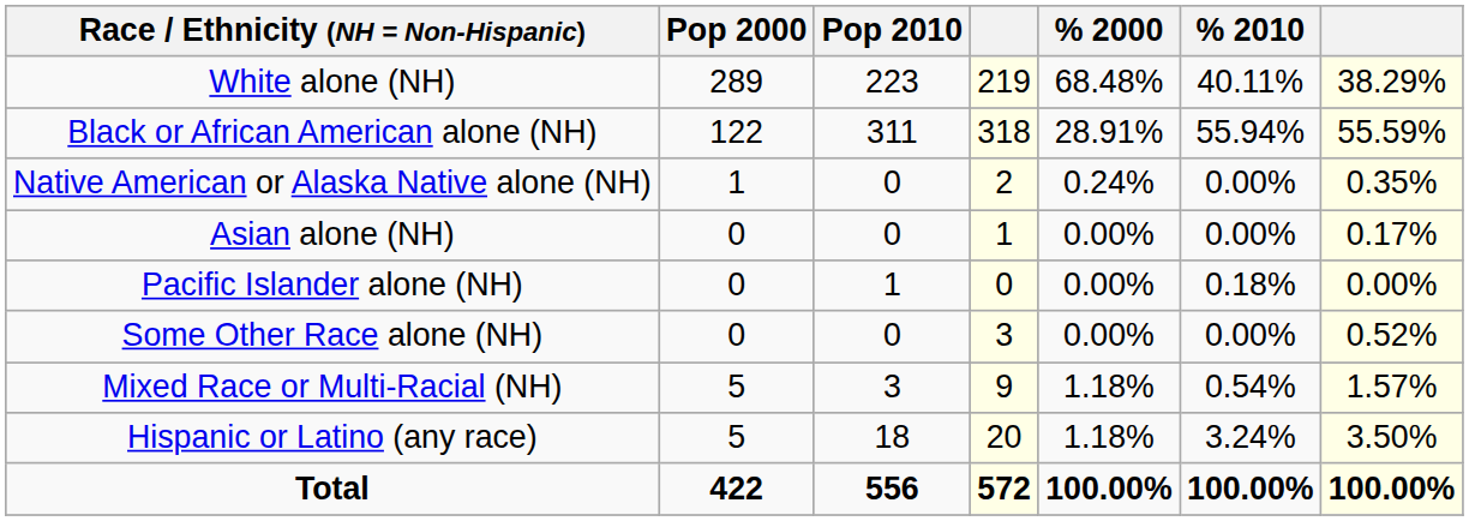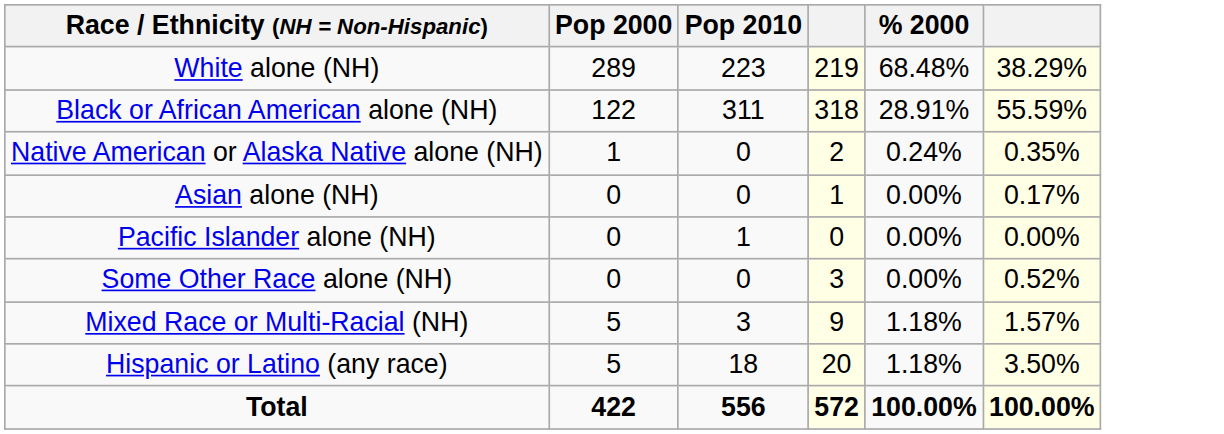- column: % 2010 | 40.11% | 55.94% | 0.00% | 0.00% | 0.18% | 0.00% | 0.54% | 3.24% | 100.00%
